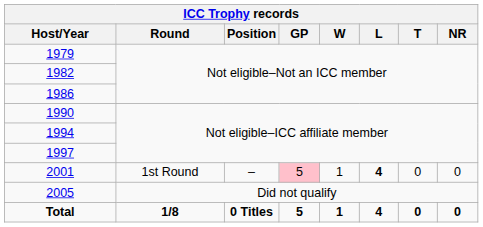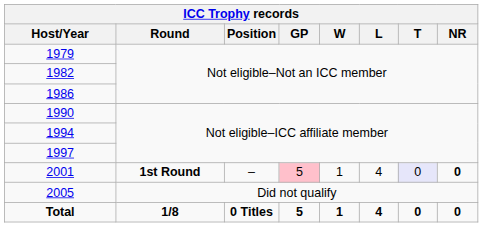2001 | ICC Trophy records / Round: normal -> bold
2001 | ICC Trophy records / L: bold -> normal
2001 | ICC Trophy records / T: no background -> lavender background
2001 | ICC Trophy records / NR: normal -> bold
